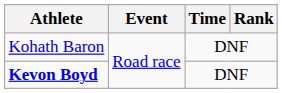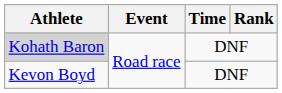Kohath Baron | Athlete: no background -> lightgrey background
Kevon Boyd | Athlete: bold -> normal
